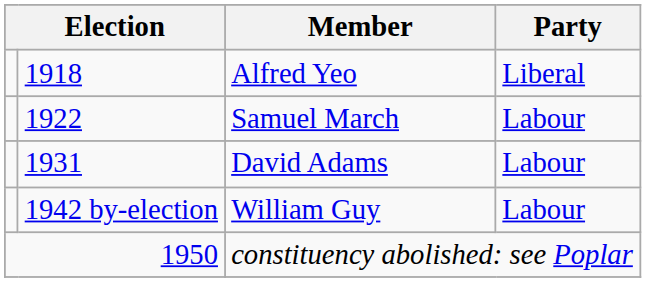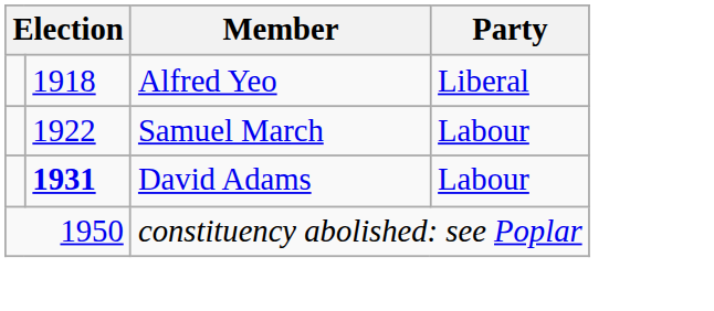David Adams | column 2: normal -> bold
- row: 1942 by-election | William Guy | Labour
